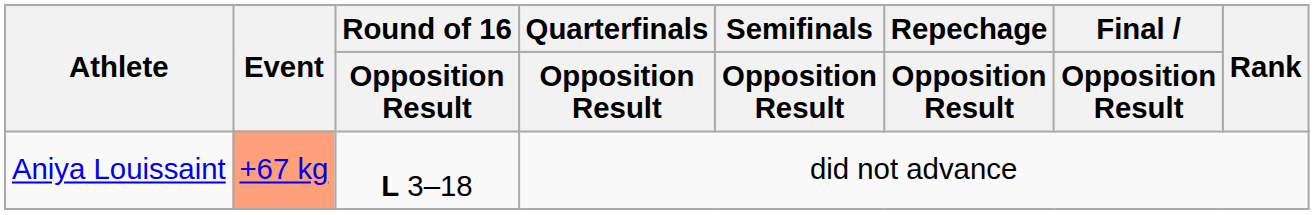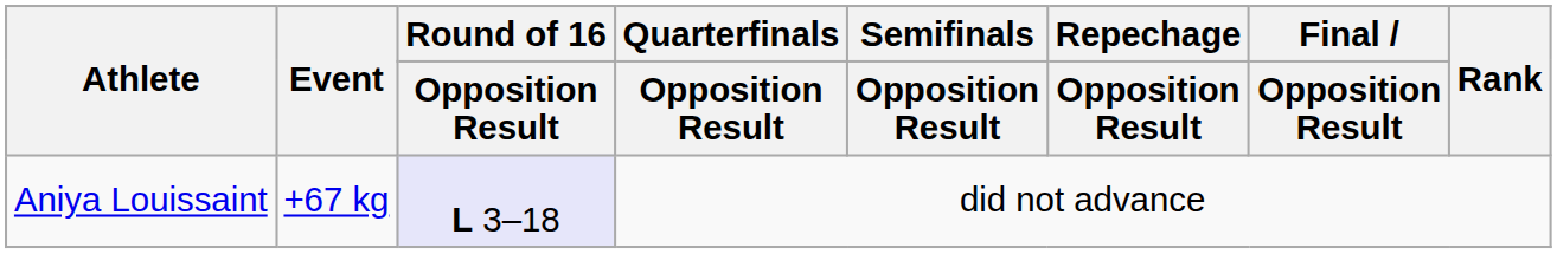Aniya Louissaint | Event: lightsalmon background -> no background
Aniya Louissaint | Round of 16 / Opposition Result: no background -> lavender background
